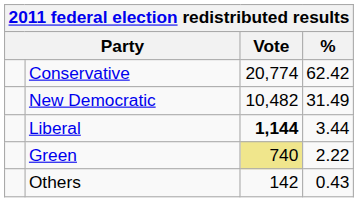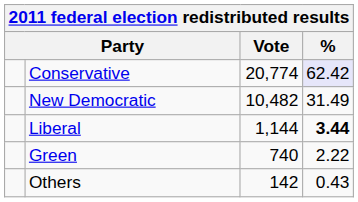Conservative | %: no background -> lavender background
Liberal | Vote: bold -> normal
Liberal | %: normal -> bold
Green | Vote: khaki background -> no background
